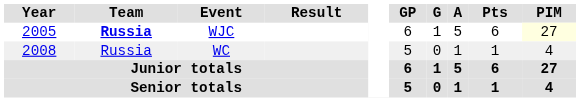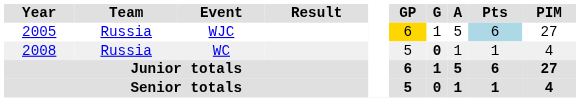WJC | Team: bold -> normal
WJC | GP: no background -> gold background
WJC | Pts: no background -> lightblue background
WJC | PIM: lightyellow background -> no background
WC | G: normal -> bold
